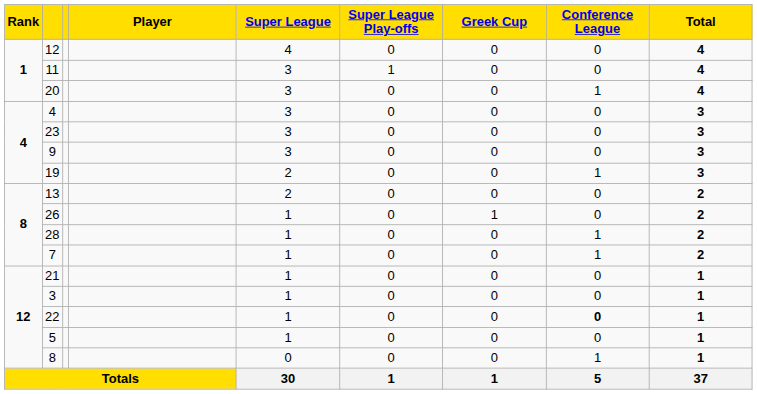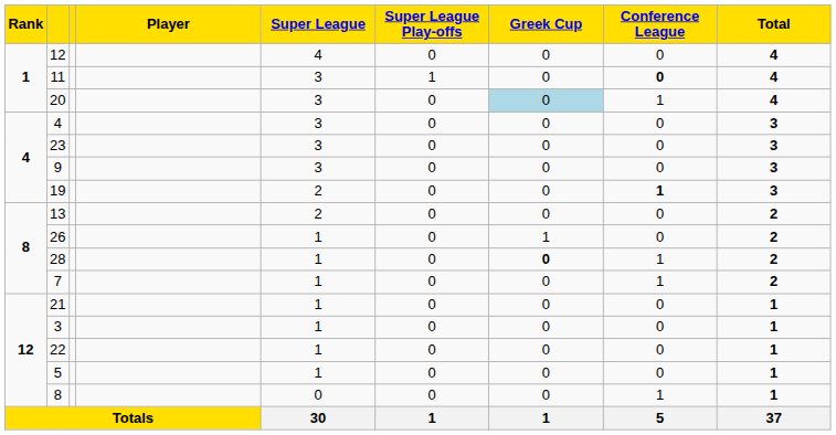11 | Conference League: normal -> bold
20 | Greek Cup: no background -> lightblue background
19 | Conference League: normal -> bold
28 | Greek Cup: normal -> bold
22 | Conference League: bold -> normal
